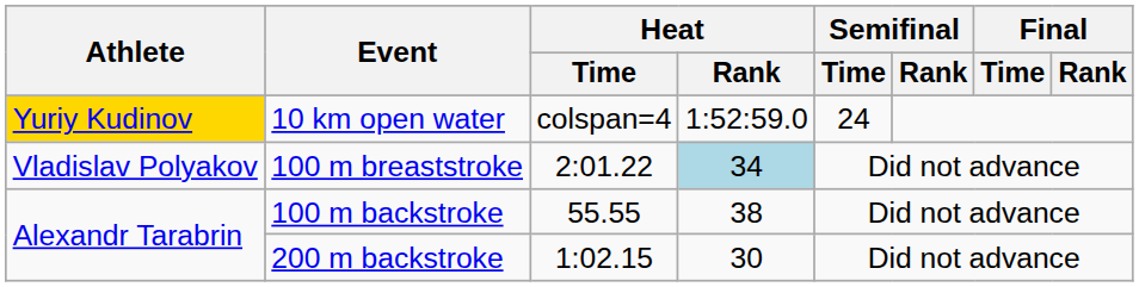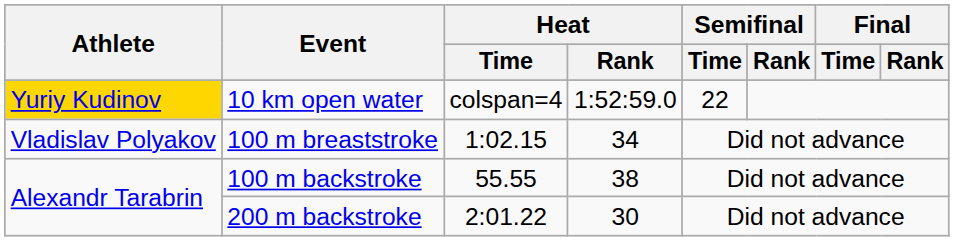10 km open water | Semifinal / Time: 24 -> 22
100 m breaststroke | Heat / Time: 2:01.22 -> 1:02.15
100 m breaststroke | Heat / Rank: lightblue background -> no background
200 m backstroke | Heat / Time: 1:02.15 -> 2:01.22
